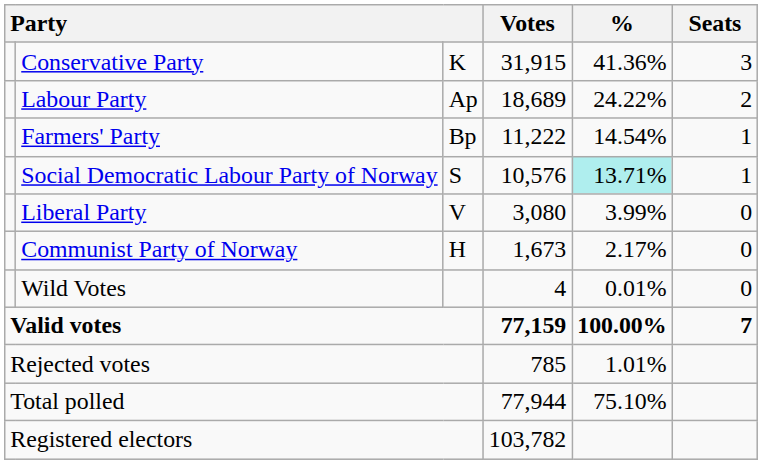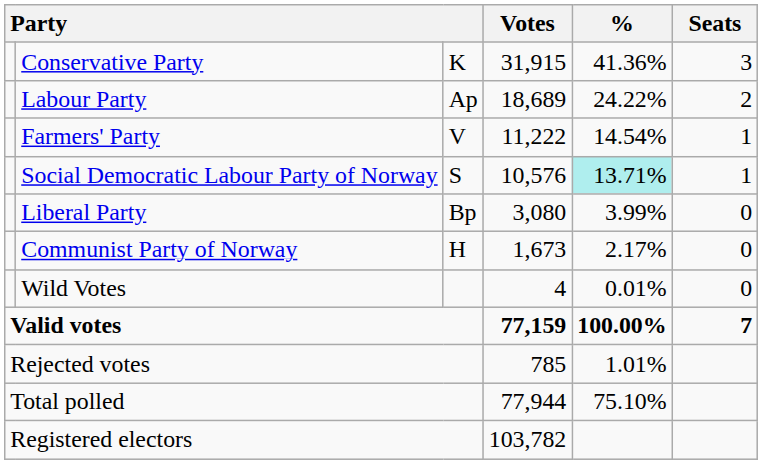Farmers' Party | column 3: Bp -> V
Liberal Party | column 3: V -> Bp
